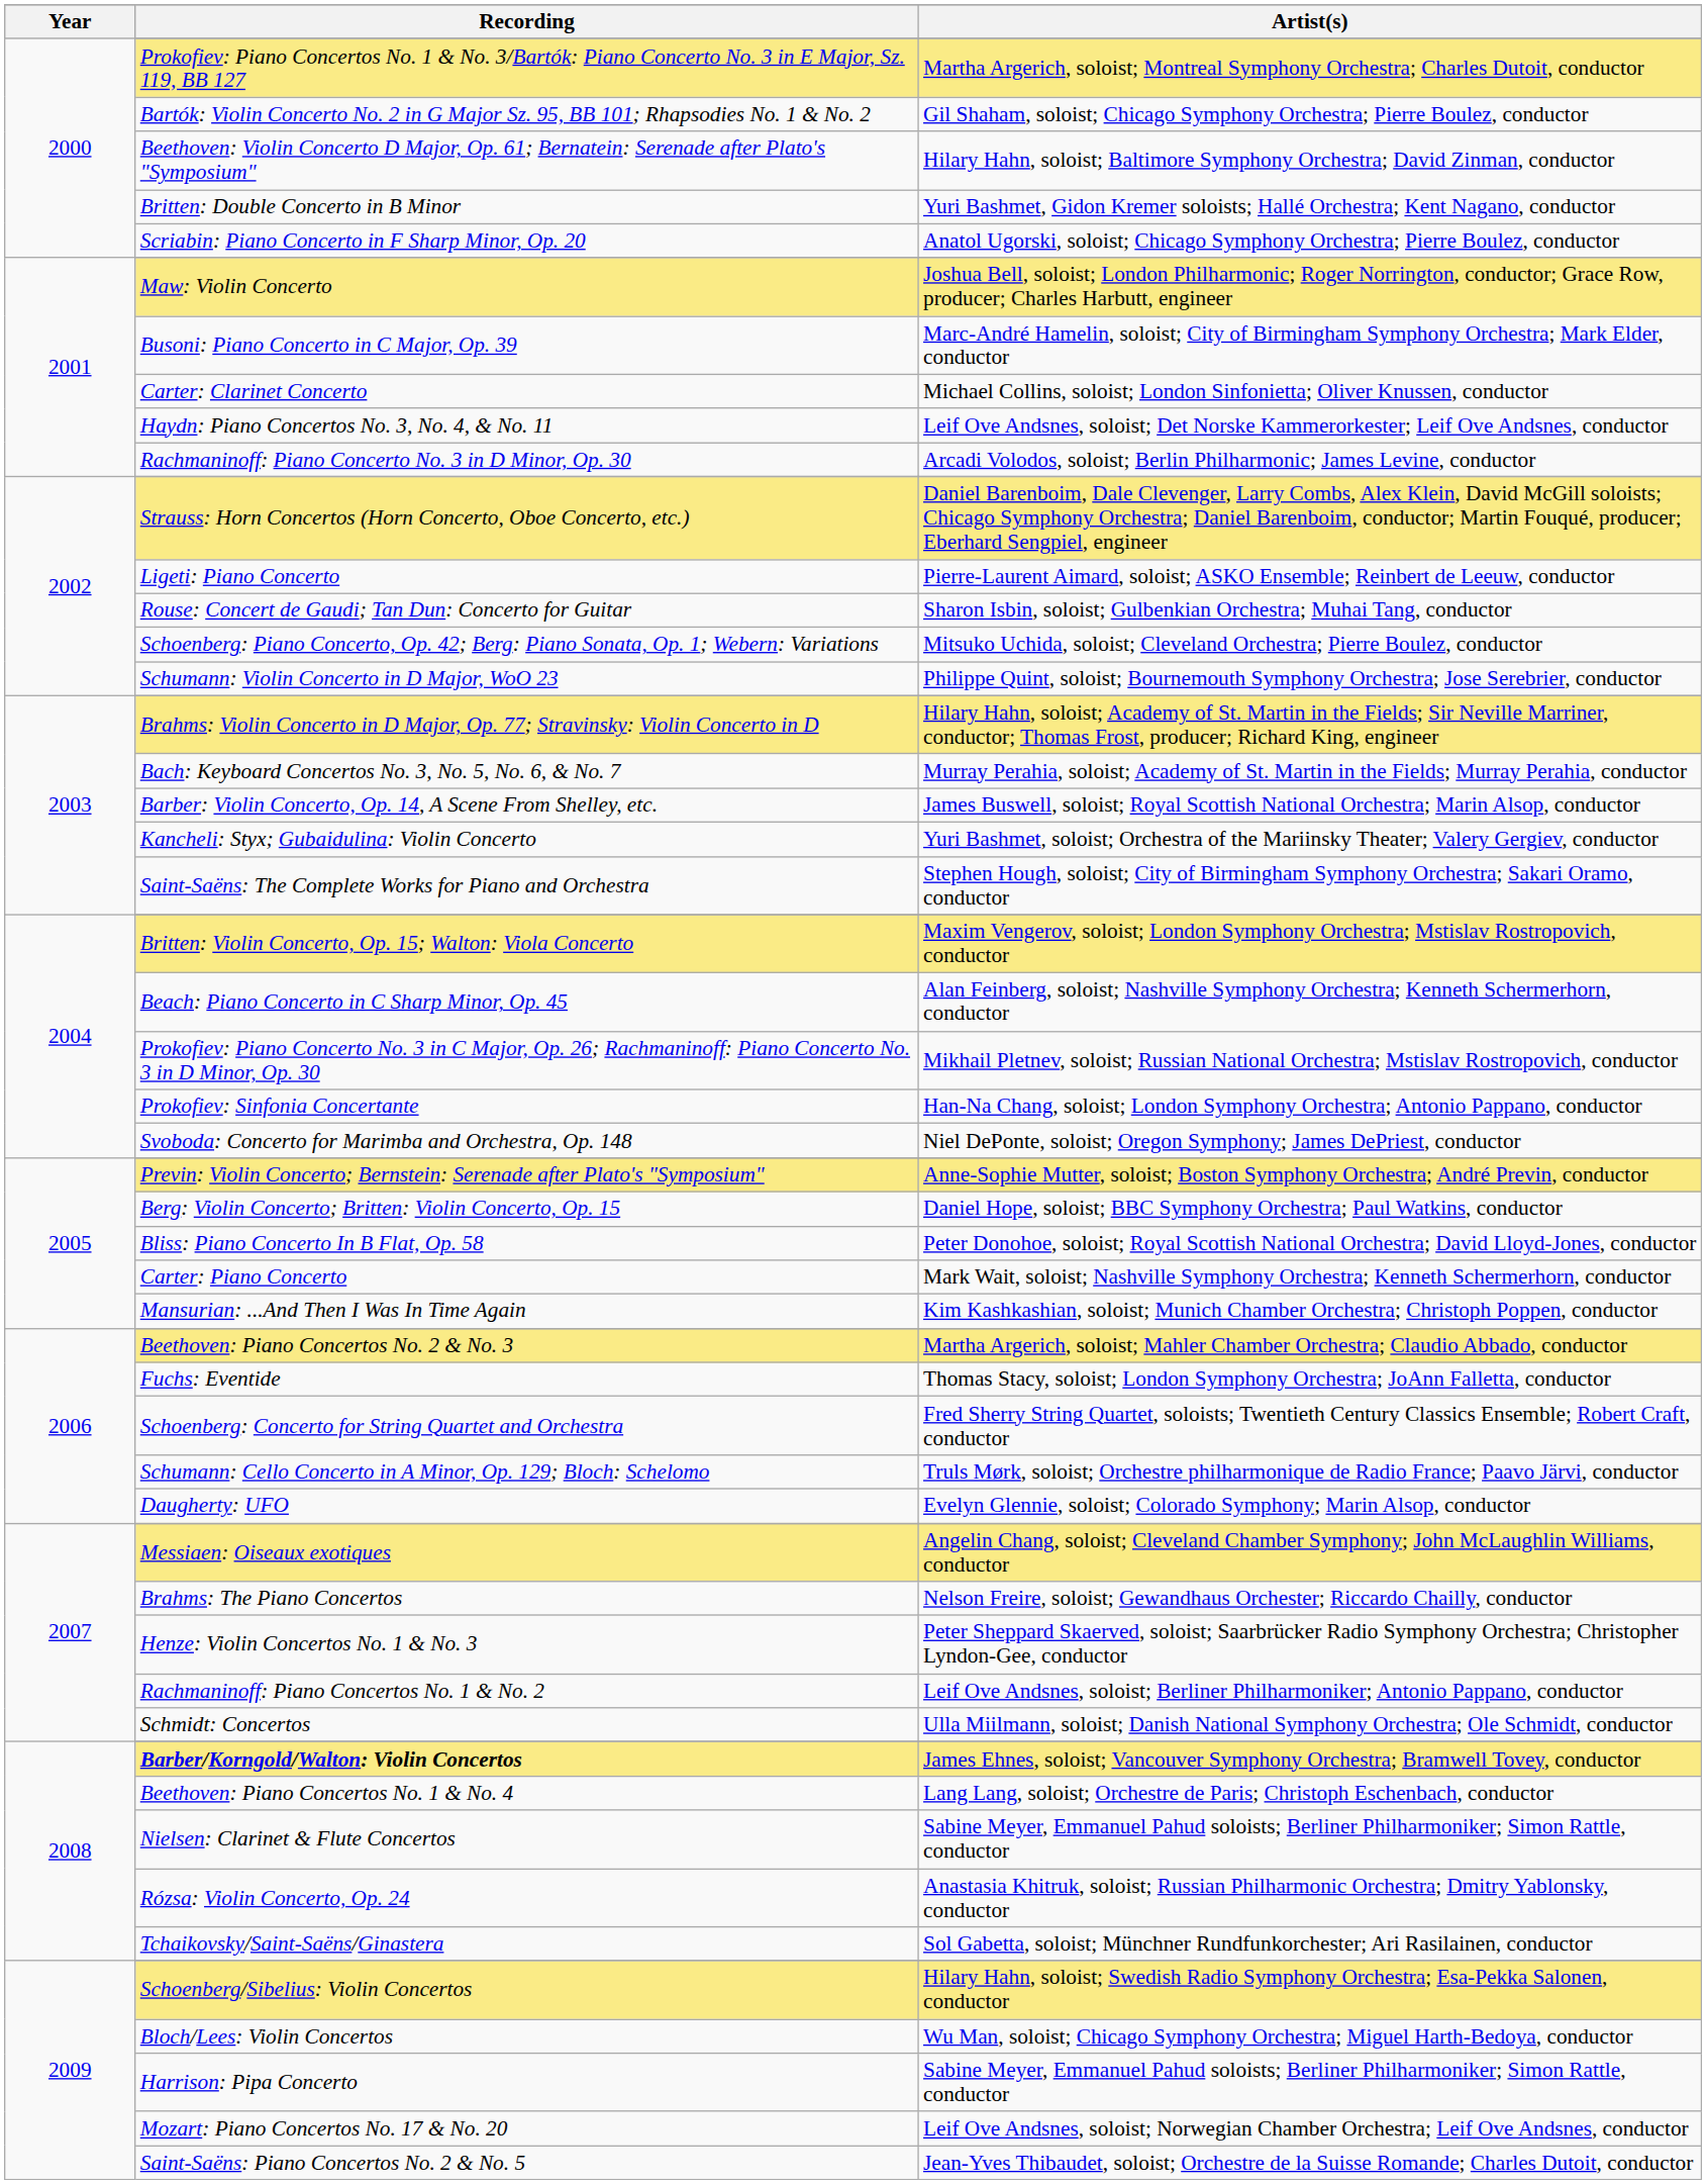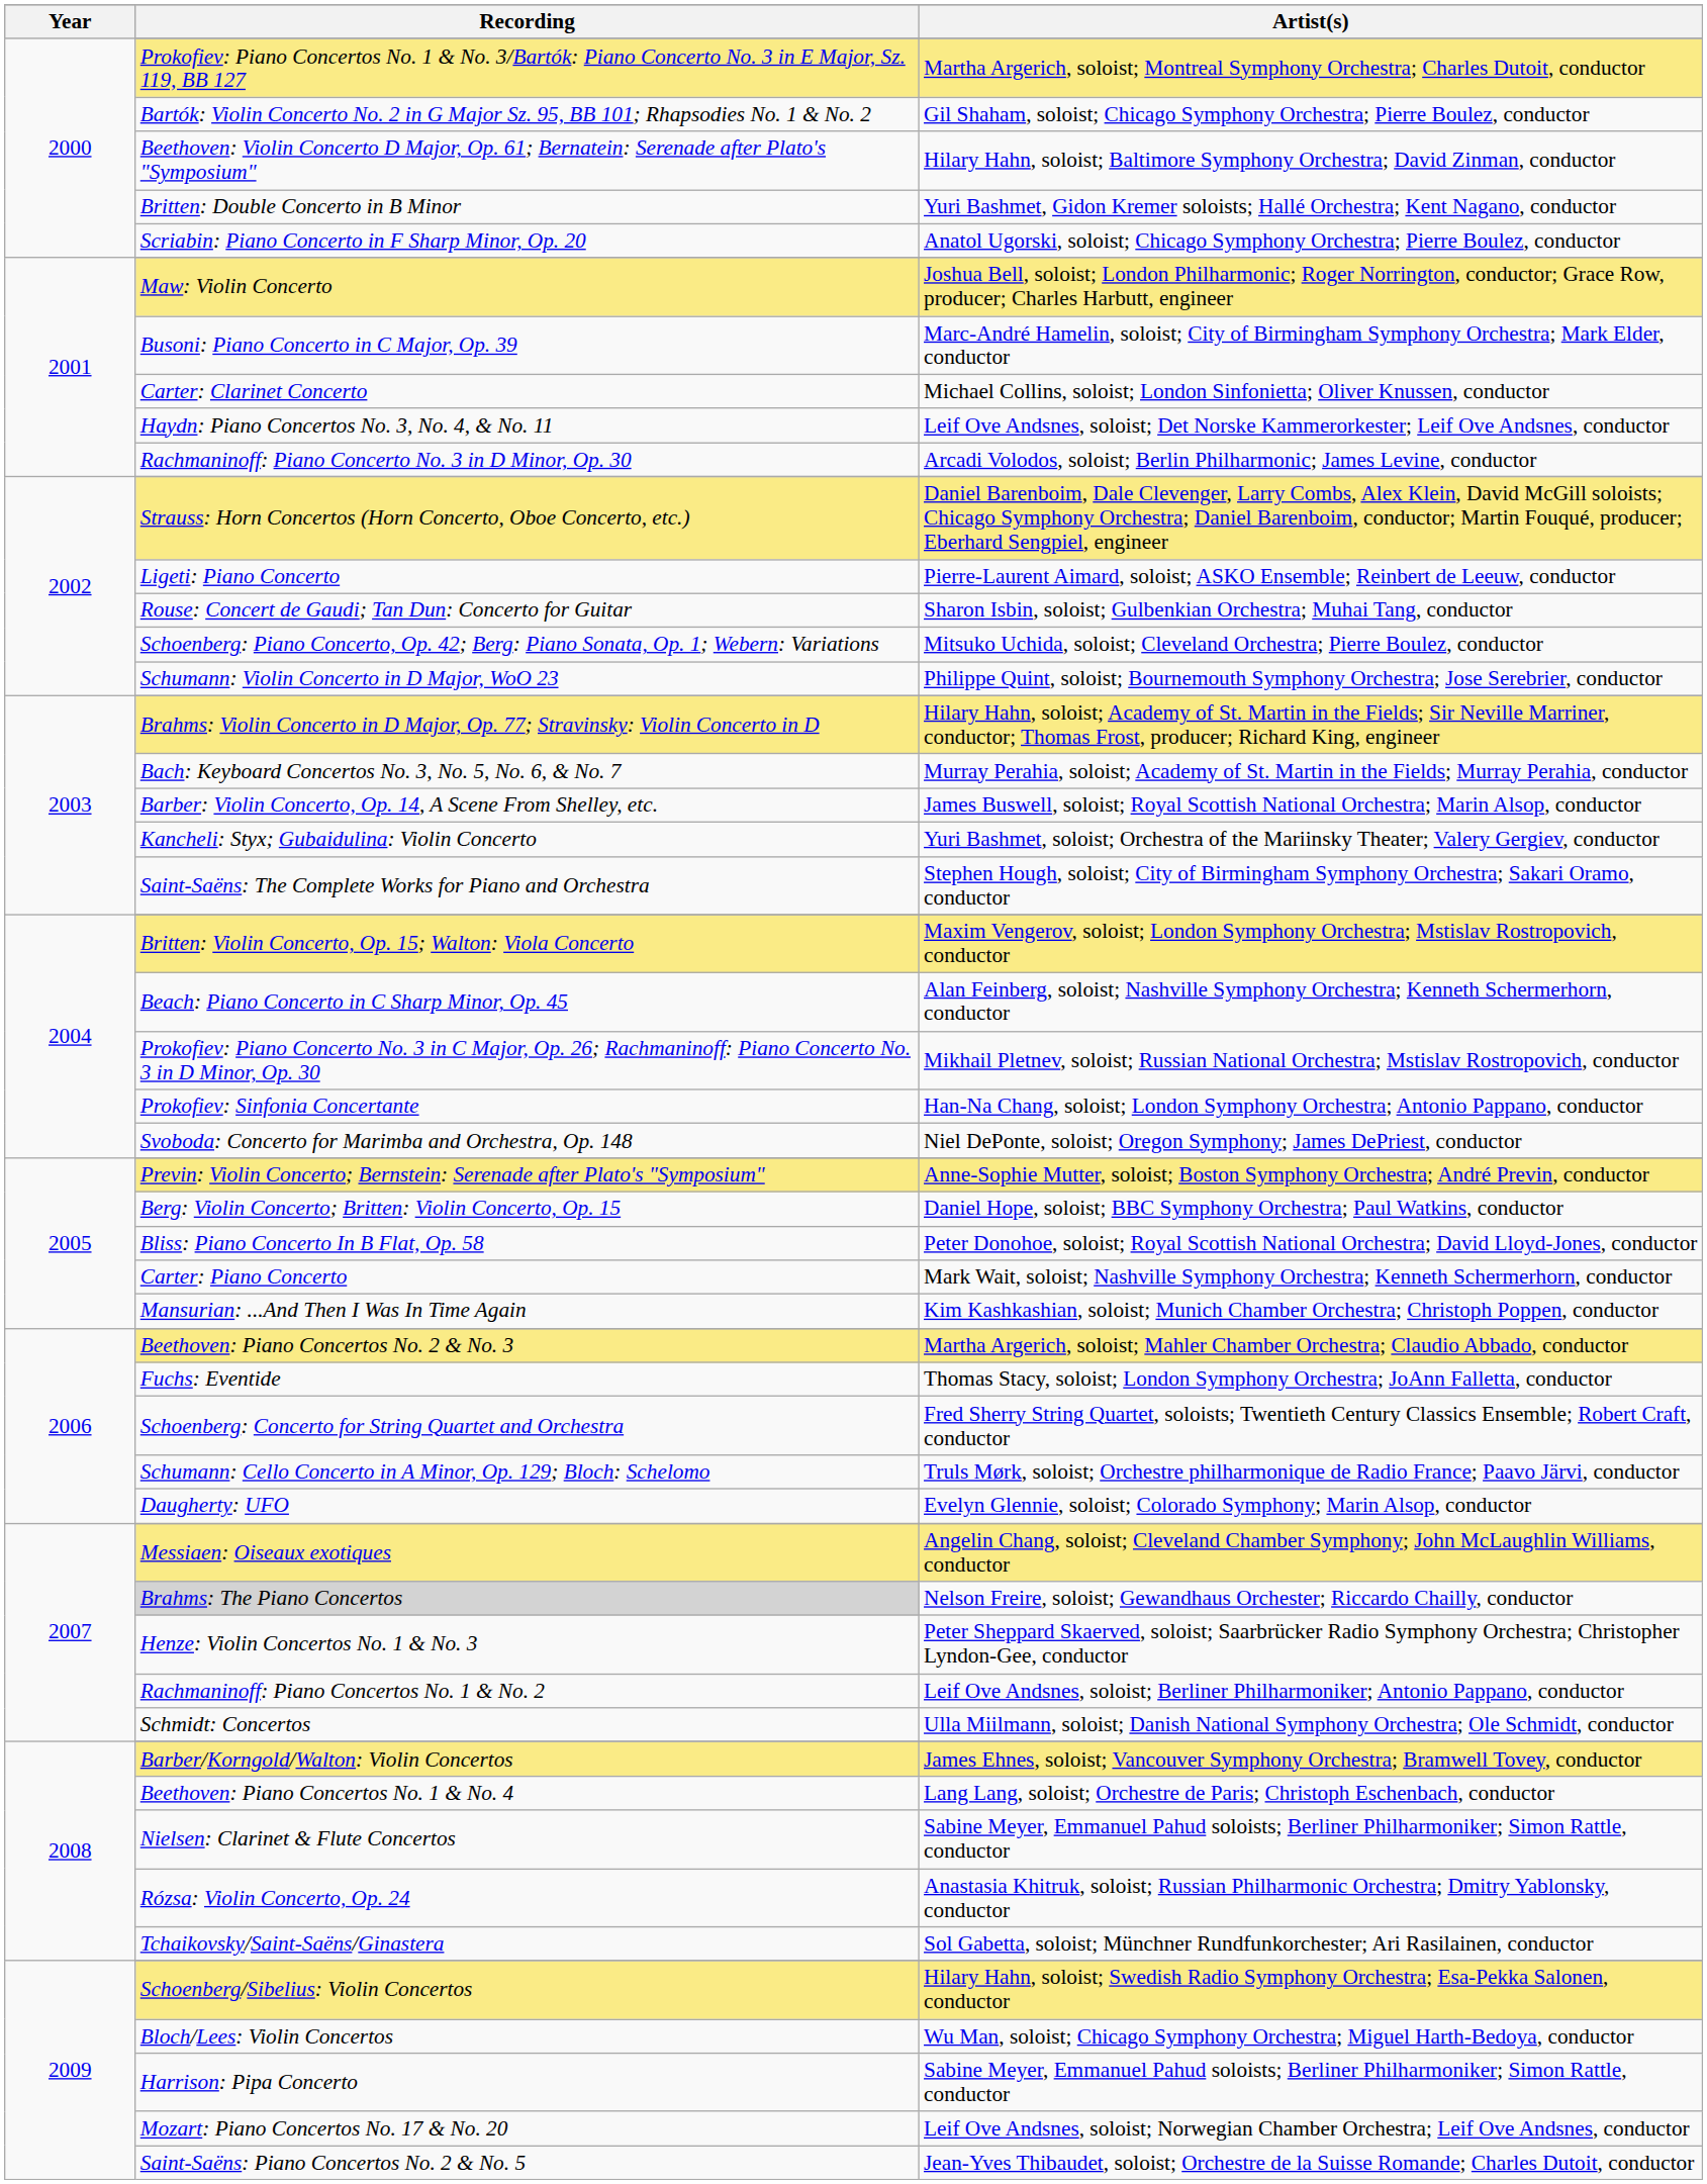Brahms: The Piano Concertos | Recording: no background -> lightgrey background
Barber/Korngold/Walton: Violin Concertos | Recording: bold -> normal
